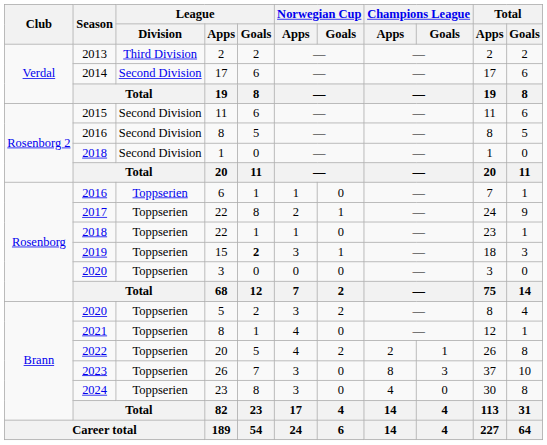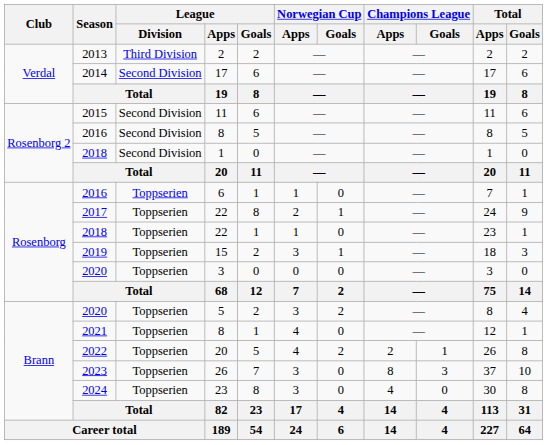15 | League / Goals: bold -> normal
